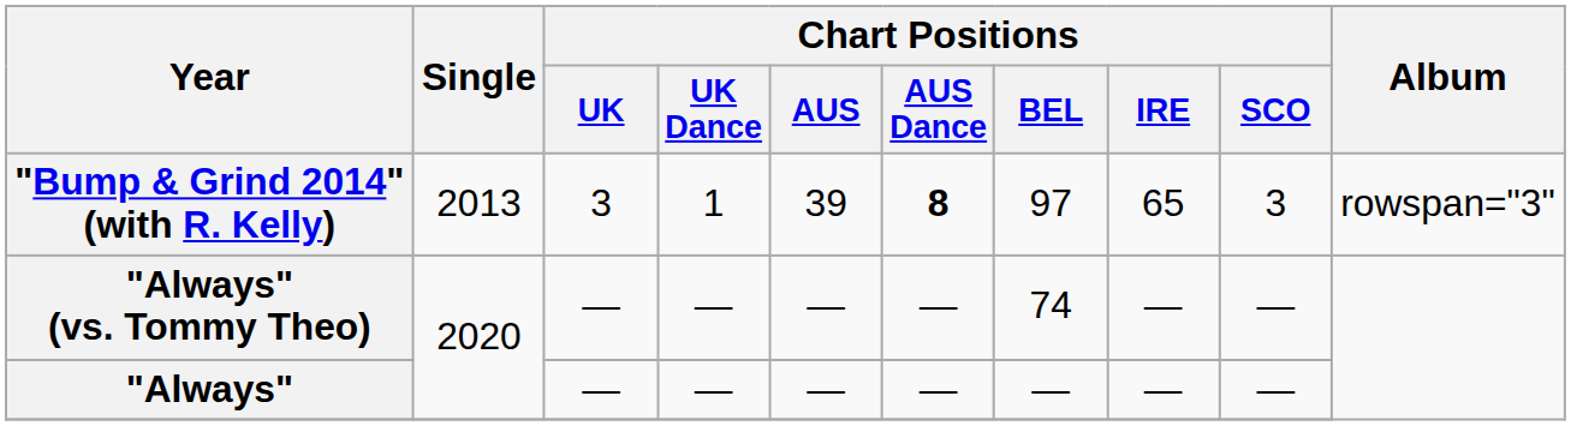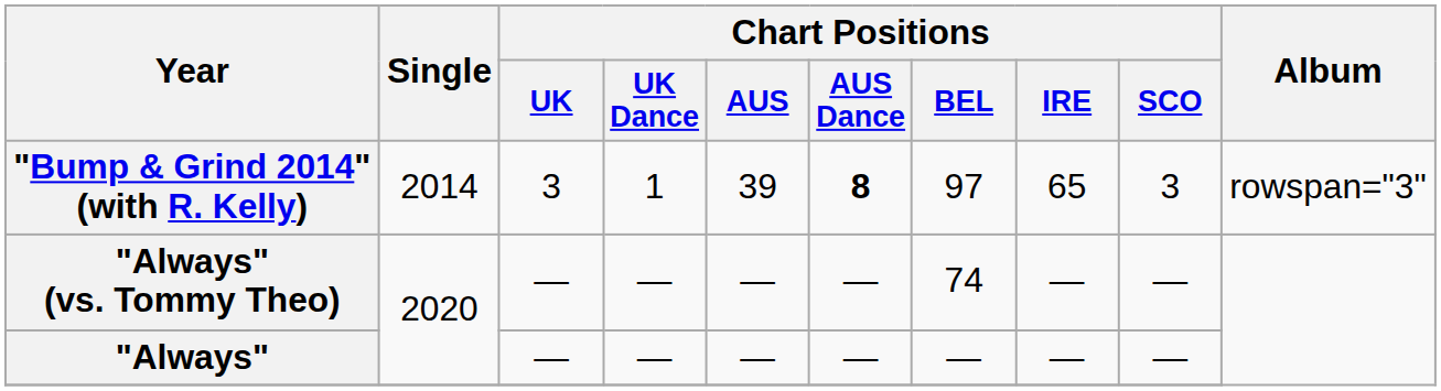"Bump & Grind 2014" (with R. Kelly) | Single: 2013 -> 2014
